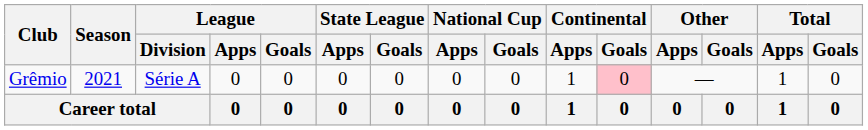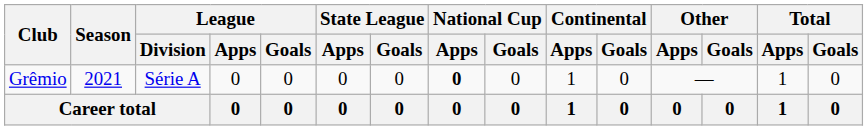Grêmio | National Cup / Apps: normal -> bold
Grêmio | Continental / Goals: pink background -> no background
